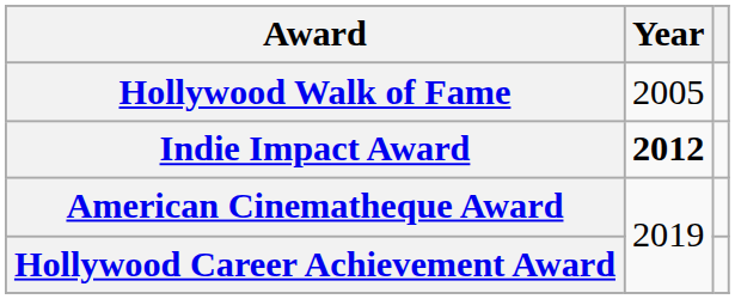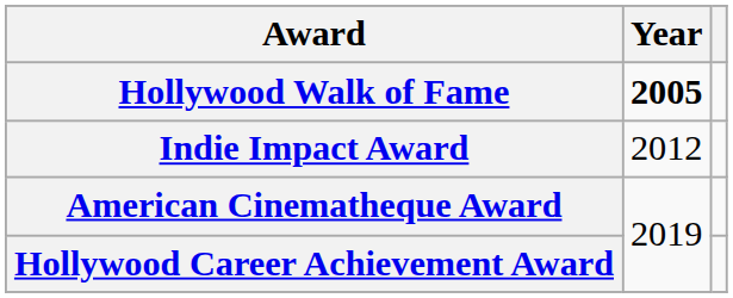Hollywood Walk of Fame | Year: normal -> bold
Indie Impact Award | Year: bold -> normal
